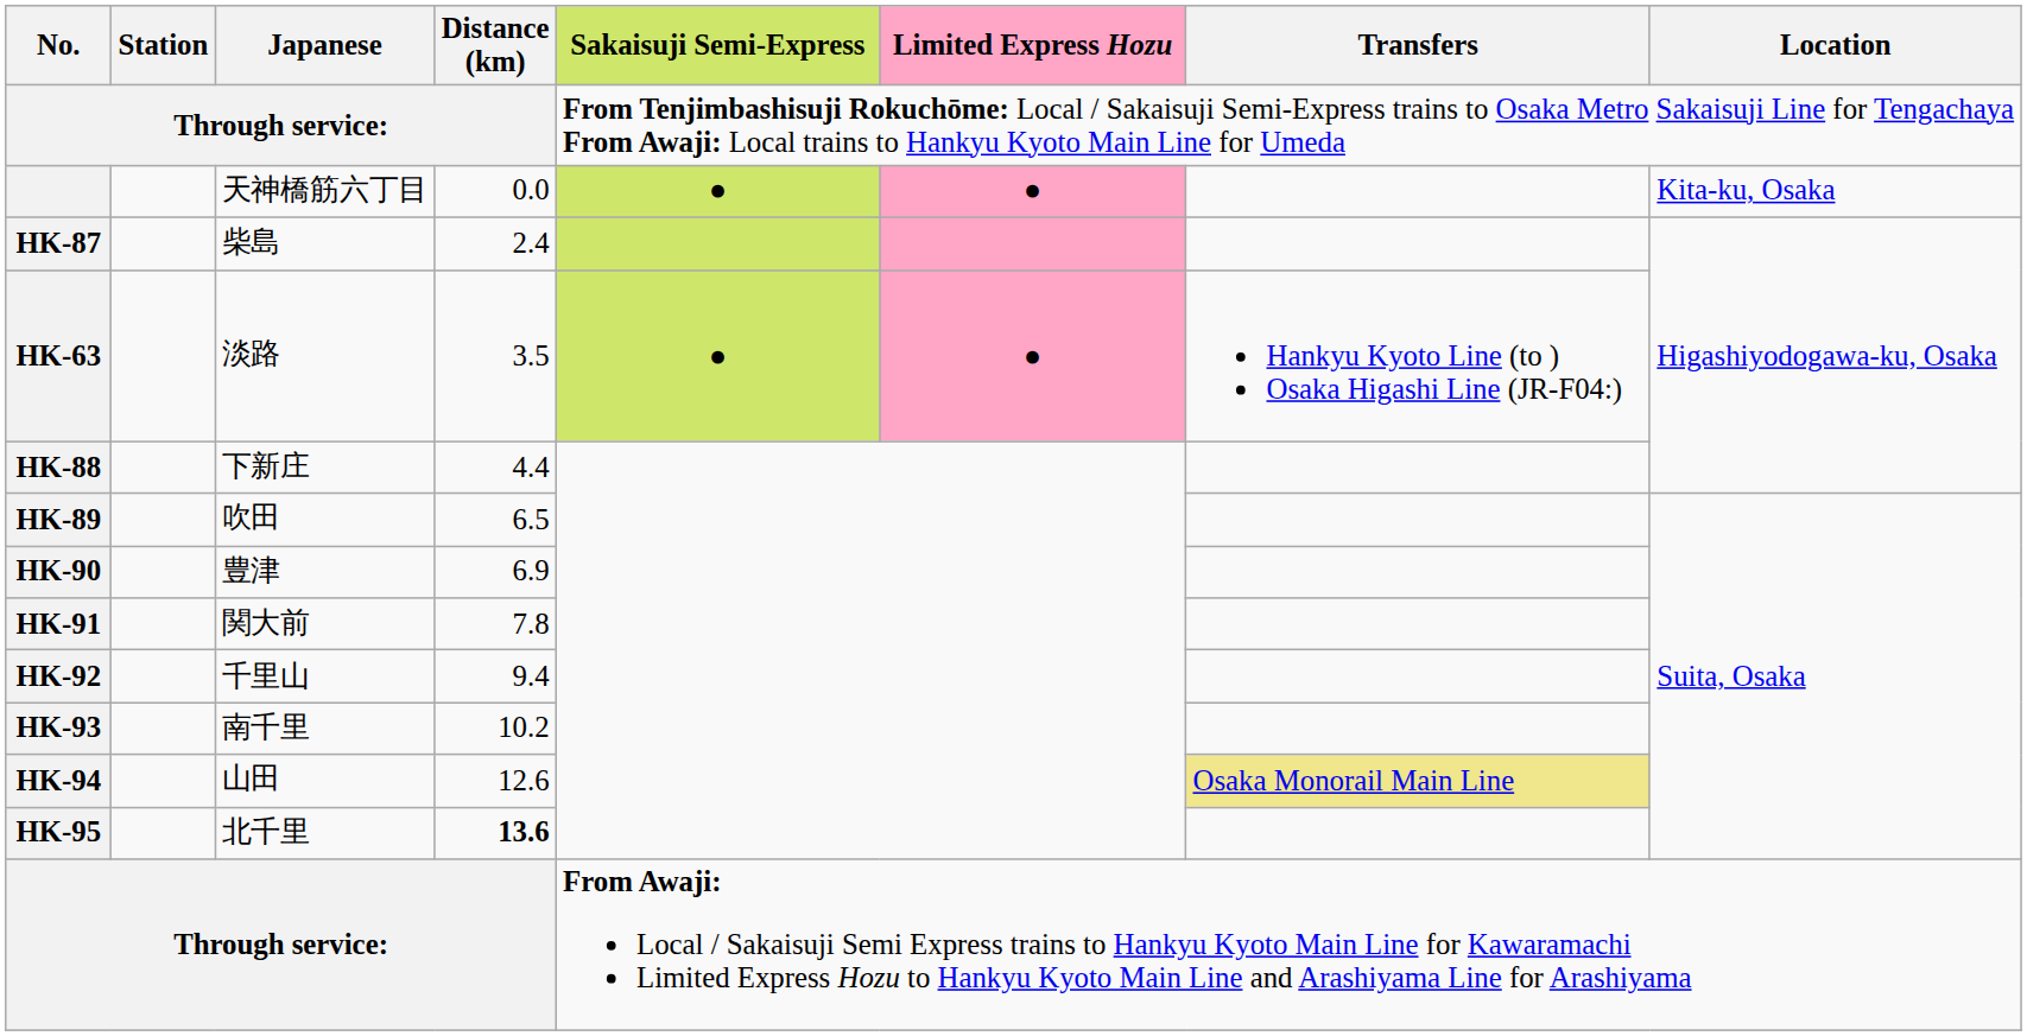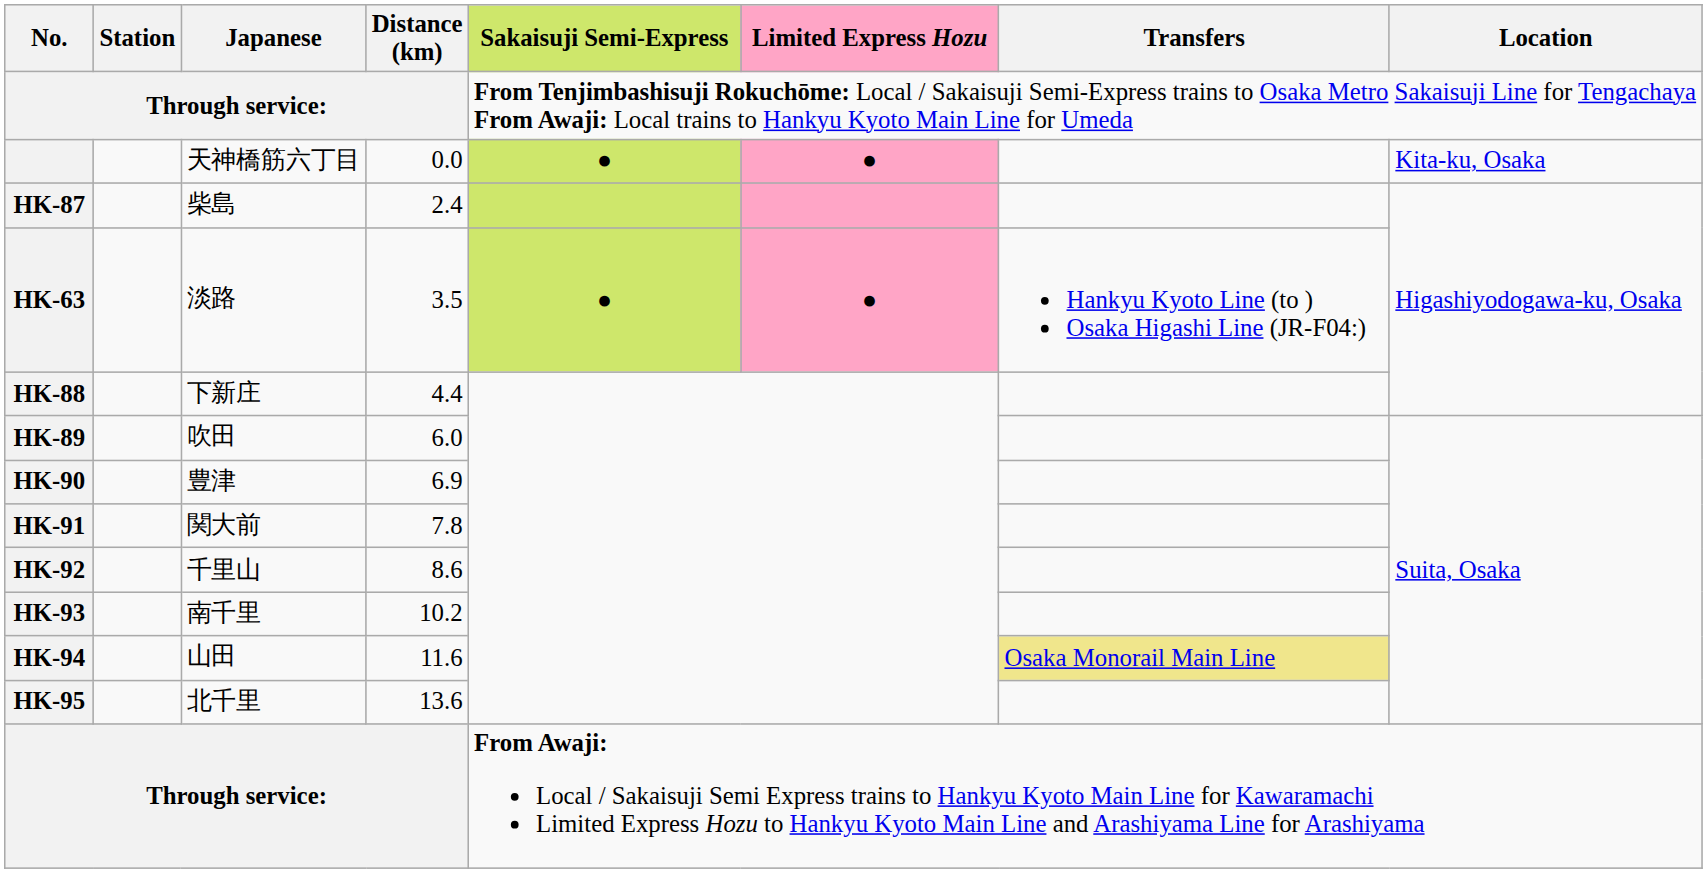HK-89 | Distance (km): 6.5 -> 6.0
HK-92 | Distance (km): 9.4 -> 8.6
HK-94 | Distance (km): 12.6 -> 11.6
HK-95 | Distance (km): bold -> normal
